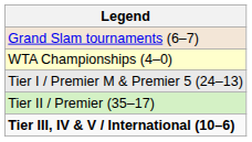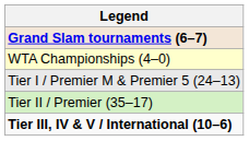row 2 | column 1: normal -> bold
